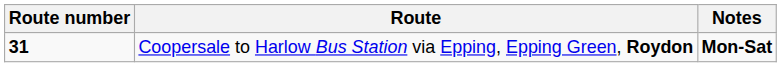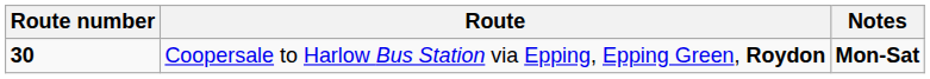row 2 | Route number: 31 -> 30
